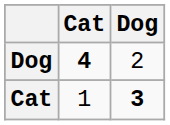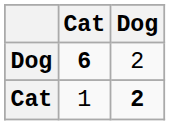row 2 | Cat: 4 -> 6
row 3 | Dog: 3 -> 2
